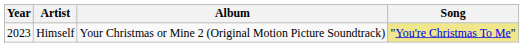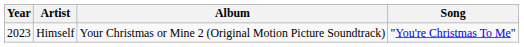Himself | Song: khaki background -> no background
